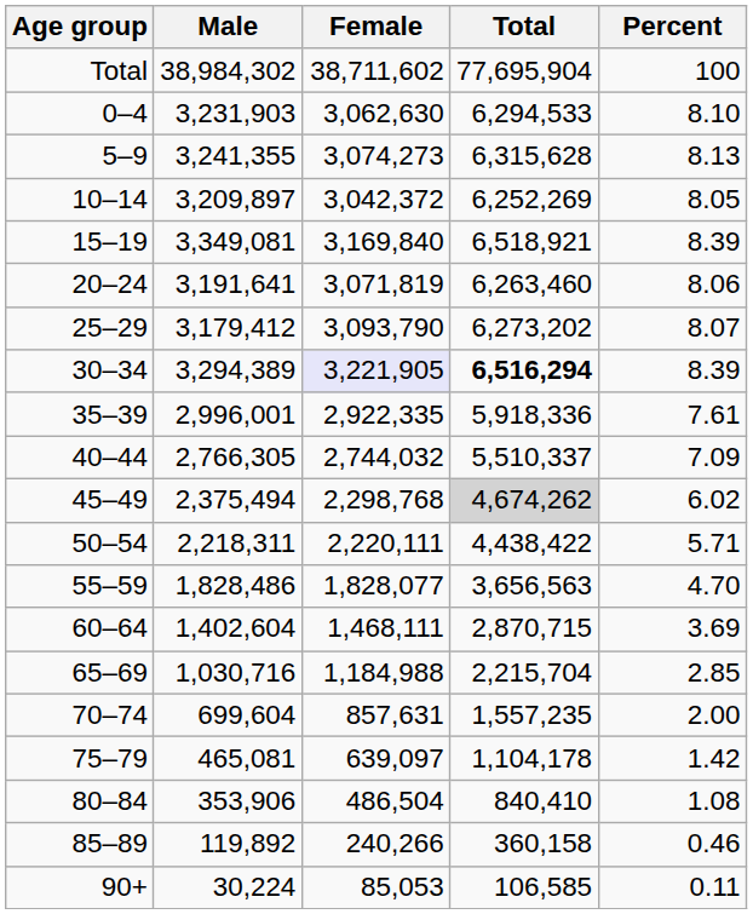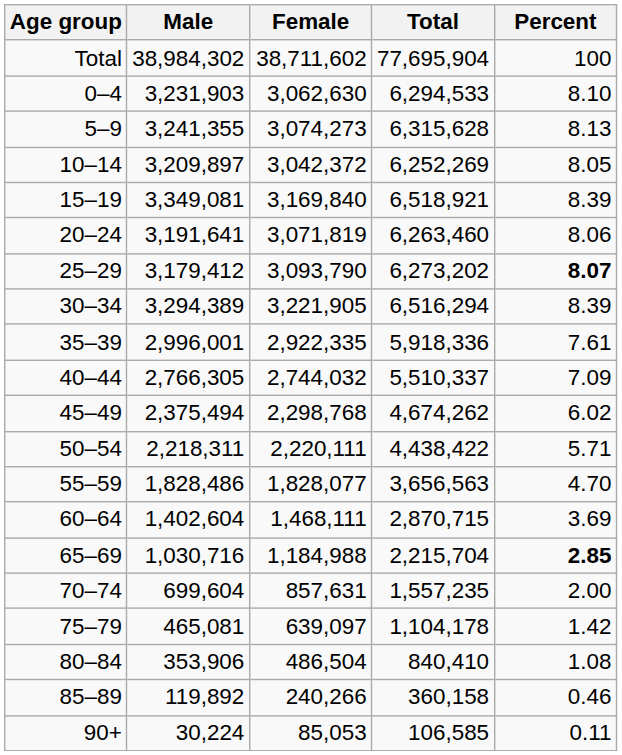25–29 | Percent: normal -> bold
30–34 | Female: lavender background -> no background
30–34 | Total: bold -> normal
45–49 | Total: lightgrey background -> no background
65–69 | Percent: normal -> bold
